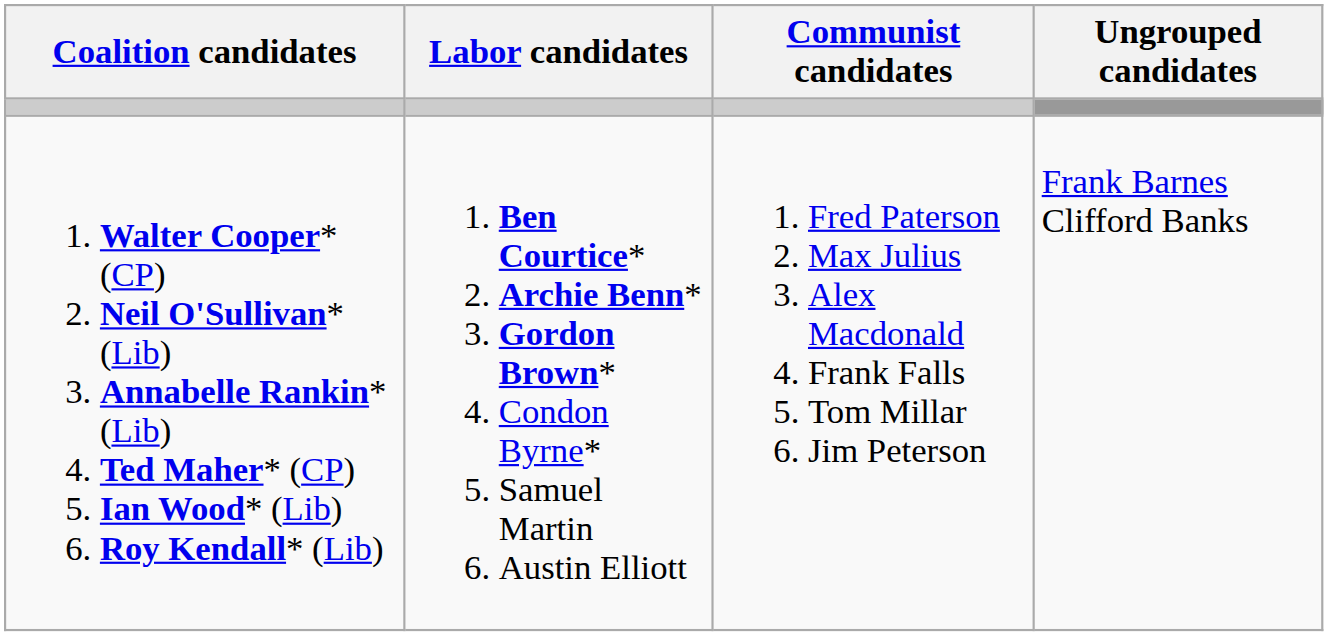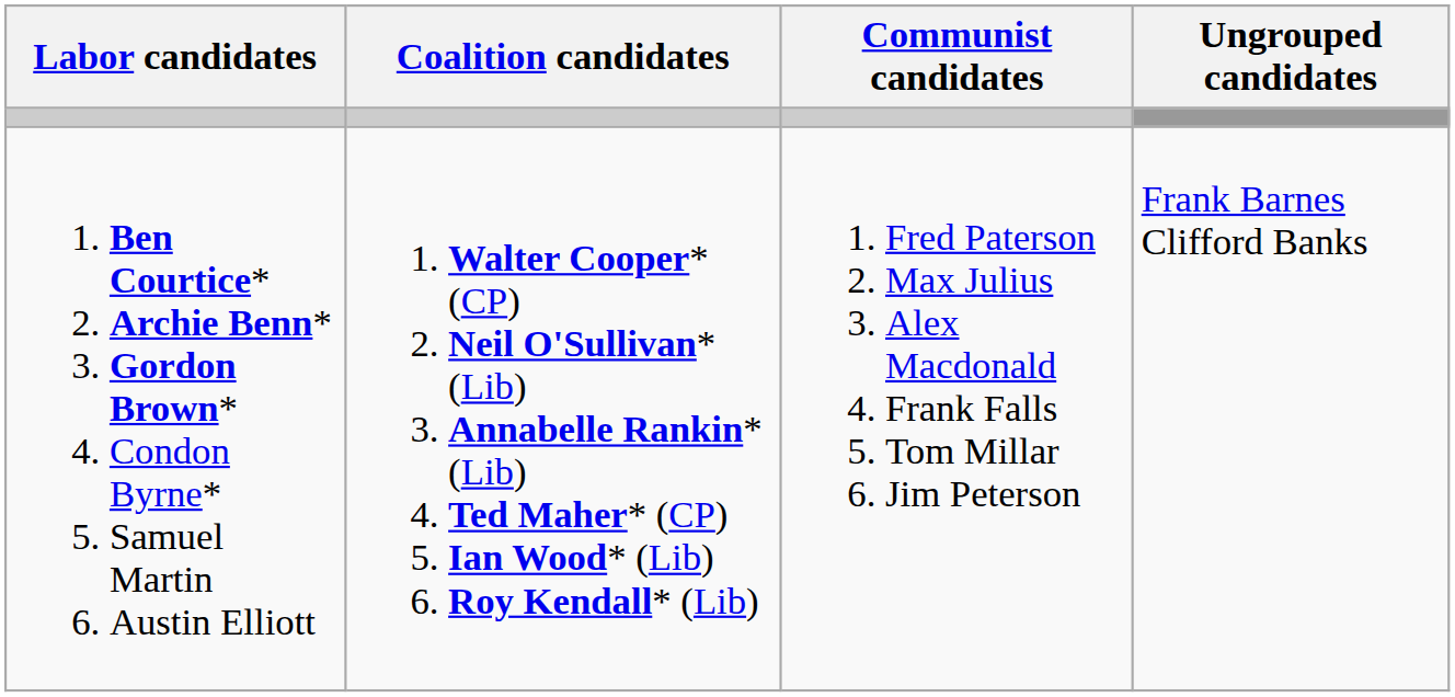columns swapped: Labor candidates <-> Coalition candidates
